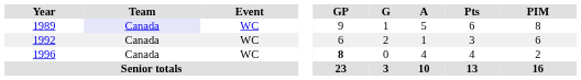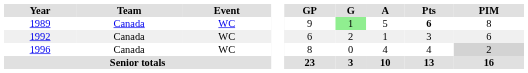1989 | Team: lavender background -> no background
1989 | G: no background -> lightgreen background
1989 | Pts: normal -> bold
1996 | GP: bold -> normal
1996 | PIM: no background -> lightgrey background
